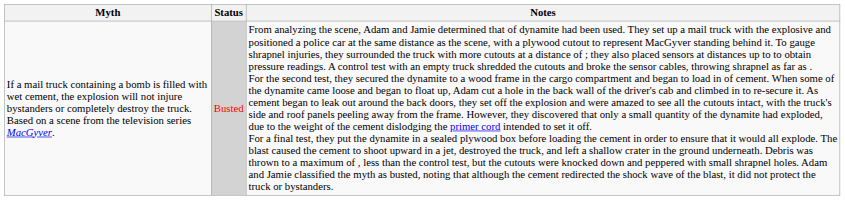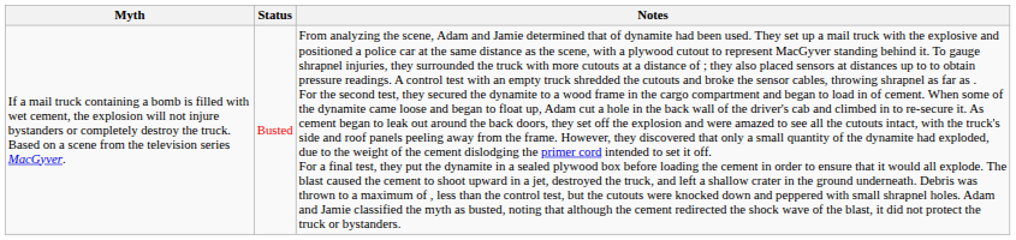row 2 | Status: lightgrey background -> no background
